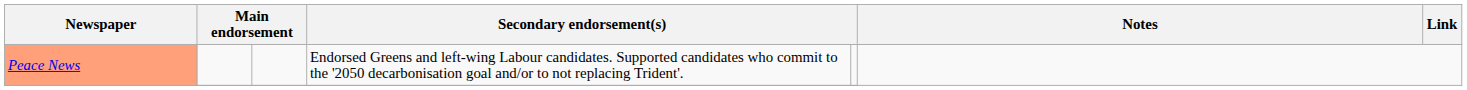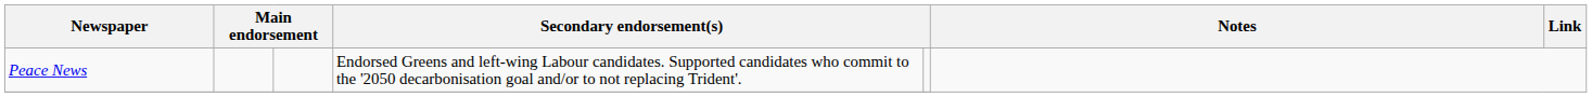Peace News | Newspaper: lightsalmon background -> no background
